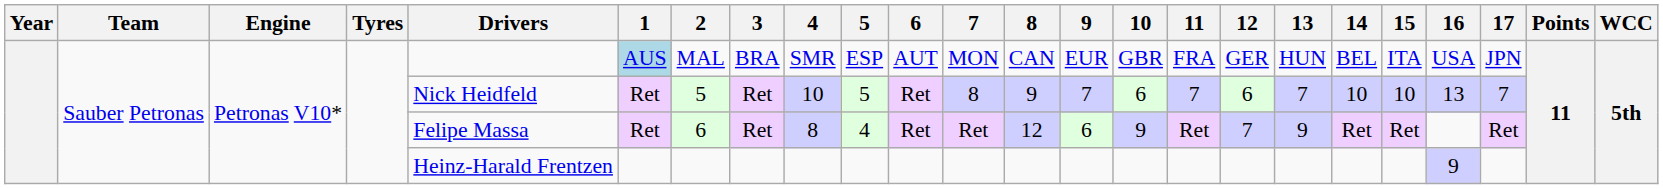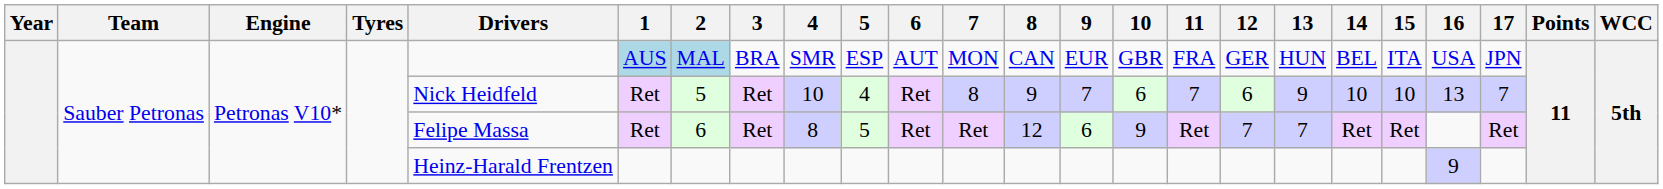row 2 | 2: no background -> lightblue background
row 3 | 5: 5 -> 4
row 3 | 13: 7 -> 9
row 4 | 5: 4 -> 5
row 4 | 13: 9 -> 7
